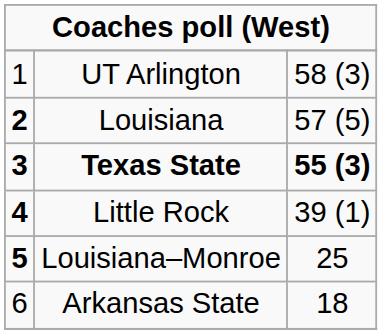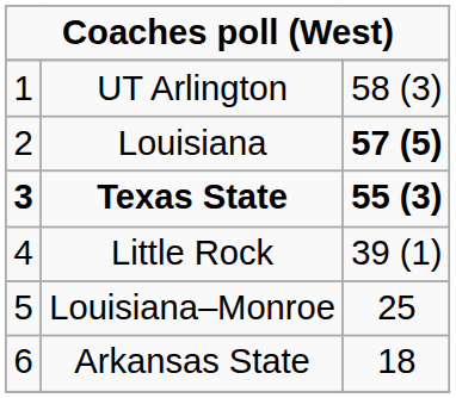Louisiana | column 1: bold -> normal
Louisiana | column 3: normal -> bold
Little Rock | column 1: bold -> normal
Louisiana–Monroe | column 1: bold -> normal
